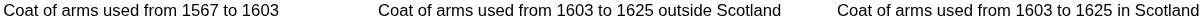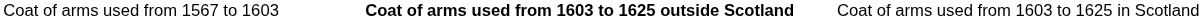Coat of arms used from 1567 to 1603 | column 2: normal -> bold
